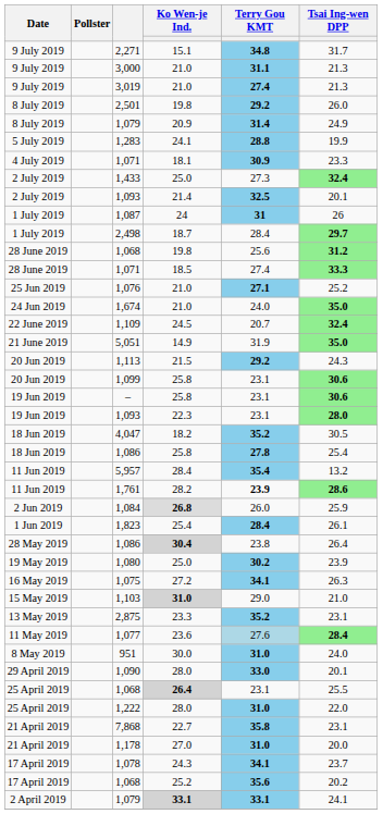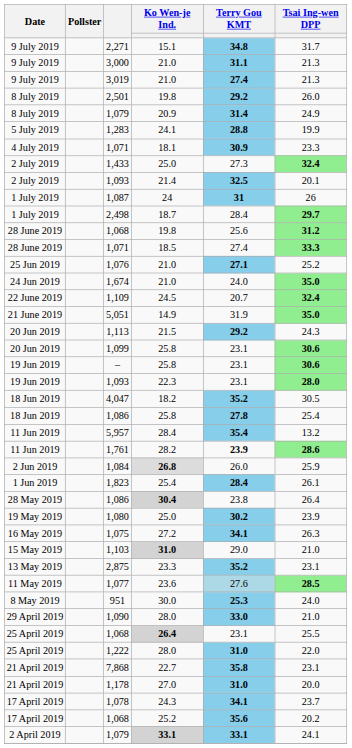1,077 | Tsai Ing-wen DPP: 28.4 -> 28.5
951 | Terry Gou KMT: 31.0 -> 25.3
1,090 | Tsai Ing-wen DPP: 20.1 -> 21.0
